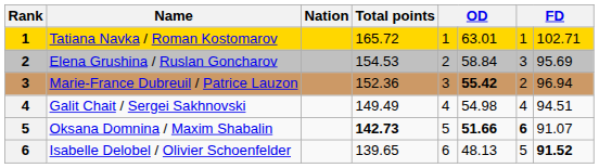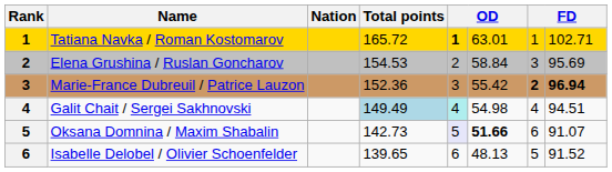Tatiana Navka / Roman Kostomarov | column 5: normal -> bold
Marie-France Dubreuil / Patrice Lauzon | column 6: bold -> normal
Marie-France Dubreuil / Patrice Lauzon | column 7: normal -> bold
Marie-France Dubreuil / Patrice Lauzon | column 8: normal -> bold
Galit Chait / Sergei Sakhnovski | Total points: no background -> lightblue background
Galit Chait / Sergei Sakhnovski | column 5: no background -> paleturquoise background
Oksana Domnina / Maxim Shabalin | Total points: bold -> normal
Oksana Domnina / Maxim Shabalin | column 5: no background -> lavender background
Oksana Domnina / Maxim Shabalin | column 7: bold -> normal
Isabelle Delobel / Olivier Schoenfelder | column 8: bold -> normal
